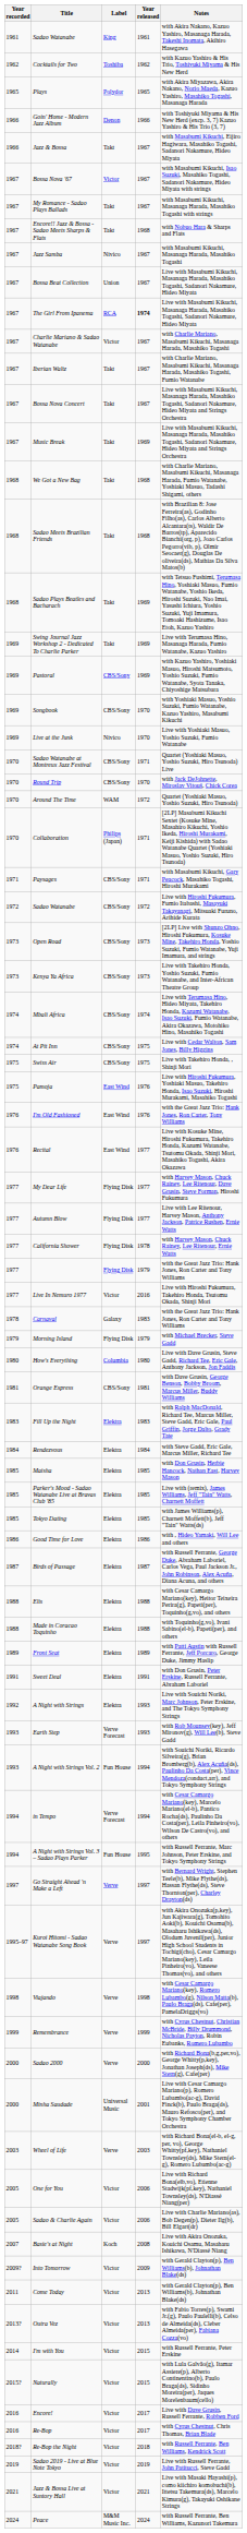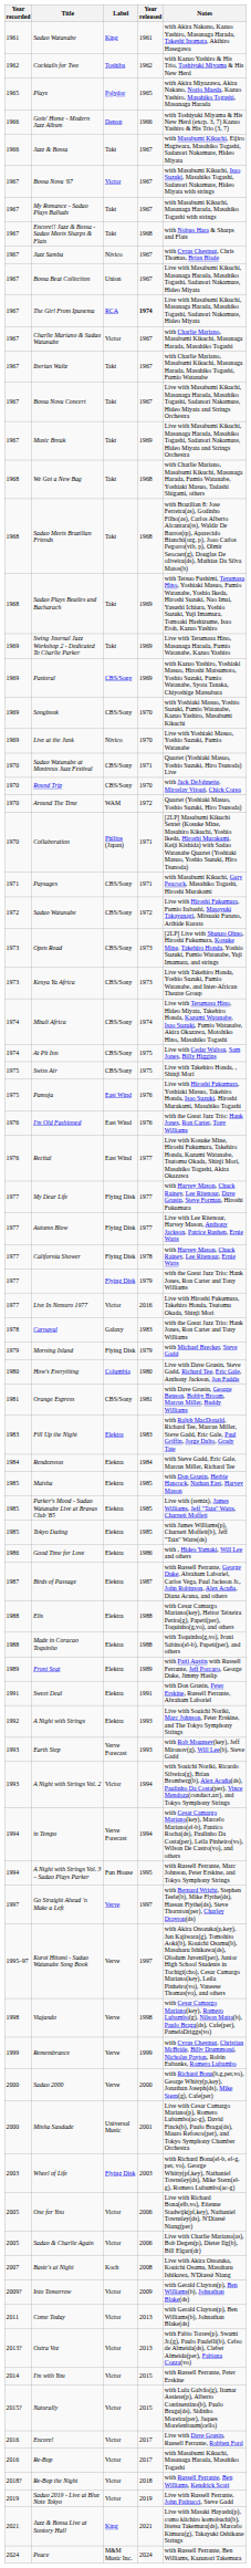Jazz Samba | Notes: with Masabumi Kikuchi, Masanaga Harada, Masahiko Togashi -> with Cyrus Chestnut, Chris Thomas, Brian Blade
A Night with Strings Vol. 2 | Label: Fun House -> Victor
Wheel of Life | Label: Verve -> Flying Disk
Re-Bop | Notes: with Cyrus Chestnut, Chris Thomas, Brian Blade -> with Masabumi Kikuchi, Masanaga Harada, Masahiko Togashi
Jazz & Bossa Live at Suntory Hall | Label: Victor -> King
